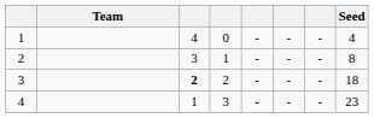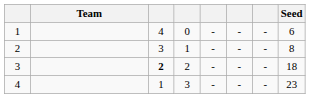row 2 | Seed: 4 -> 6
